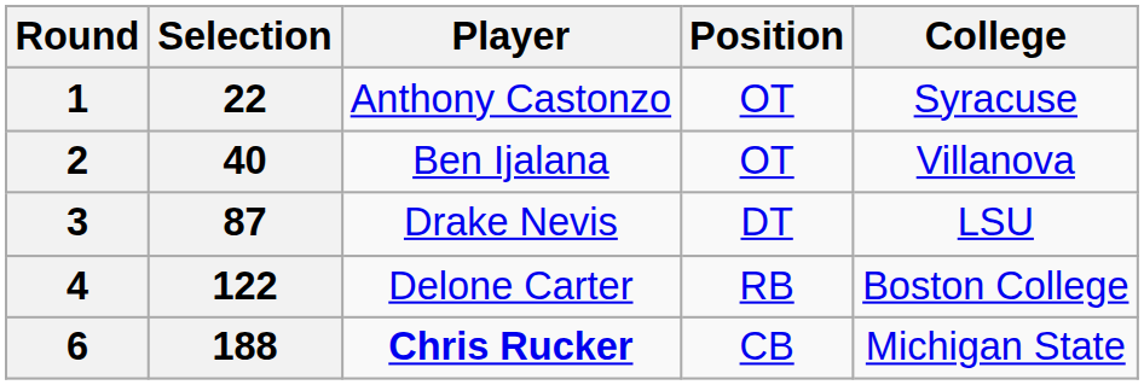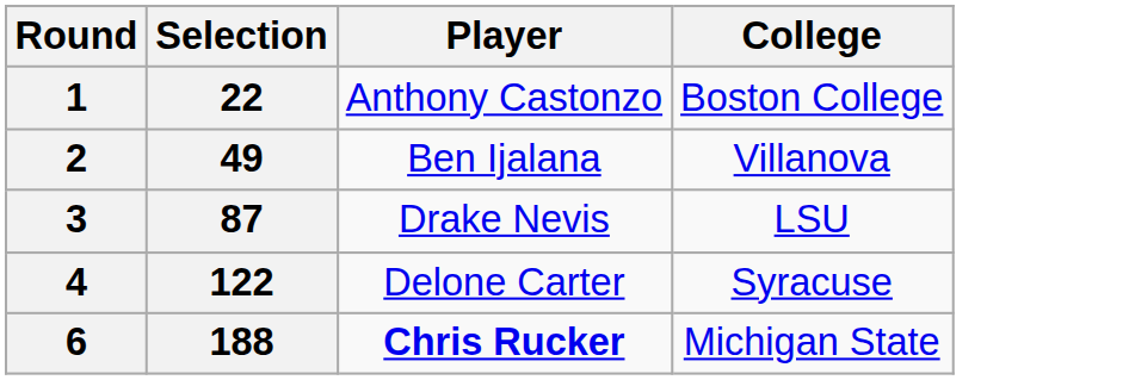- column: Position | OT | OT | DT | RB | CB
1 | College: Syracuse -> Boston College
2 | Selection: 40 -> 49
4 | College: Boston College -> Syracuse
